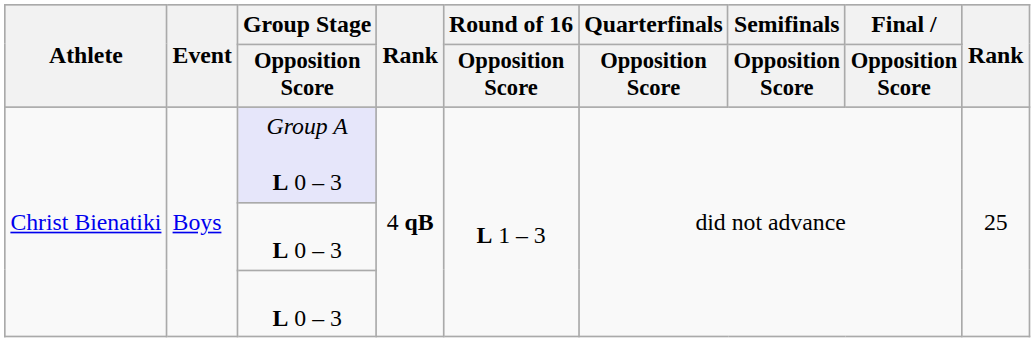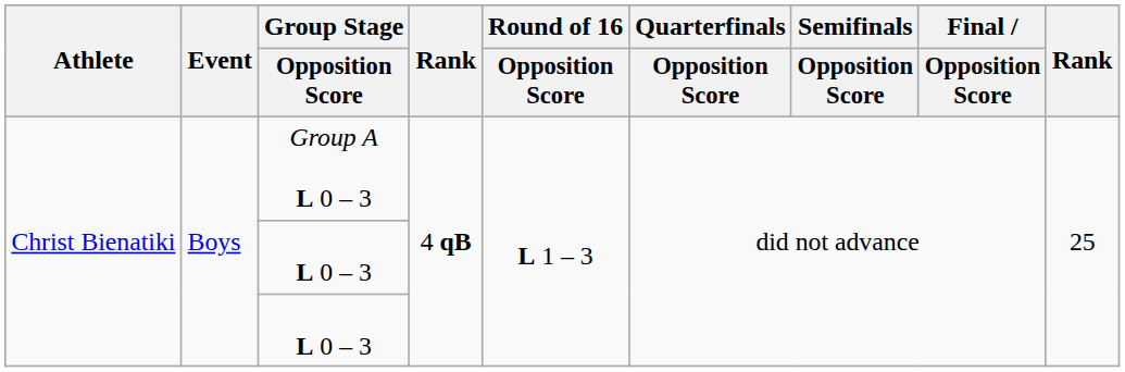Group A L 0 – 3 | Group Stage / Opposition Score: lavender background -> no background
